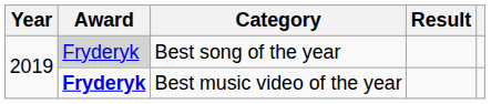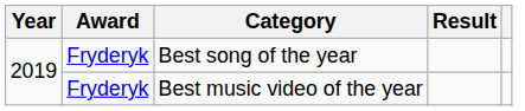Best song of the year | Award: lightgrey background -> no background
Best music video of the year | Award: bold -> normal
